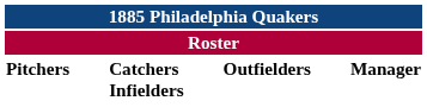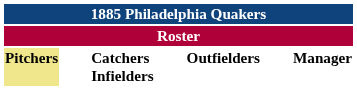Pitchers | column 1: no background -> khaki background
